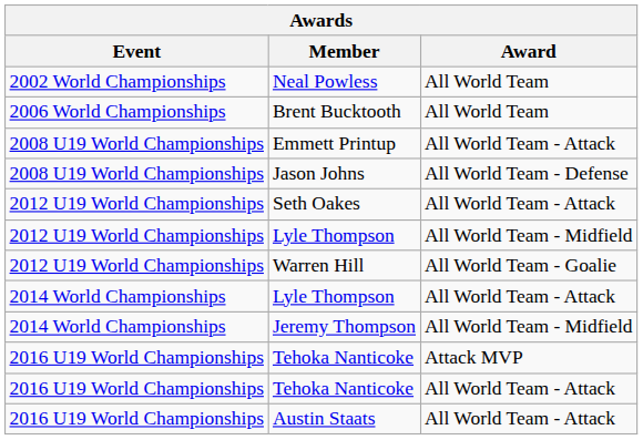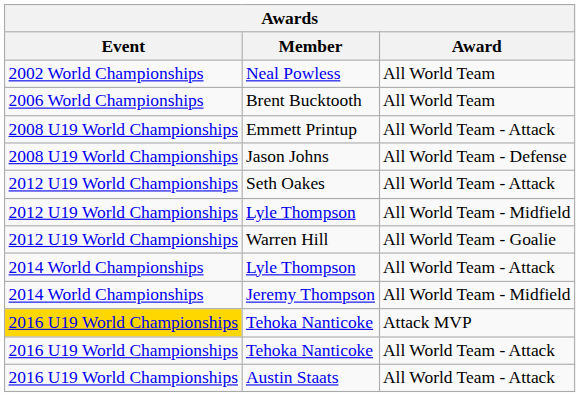Tehoka Nanticoke / Attack MVP | Event: no background -> gold background
